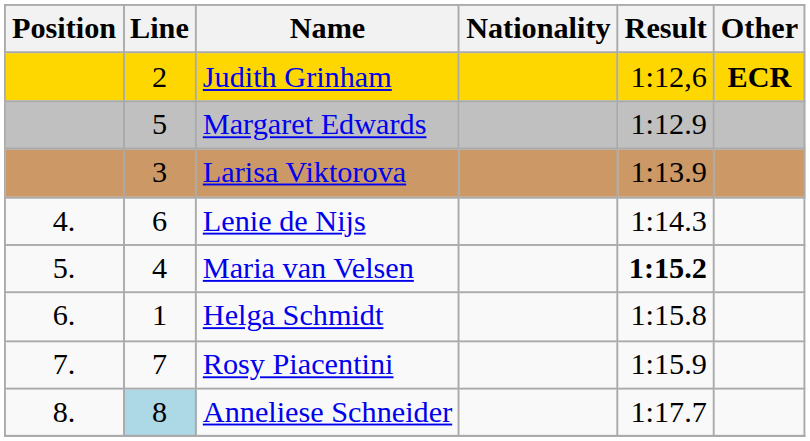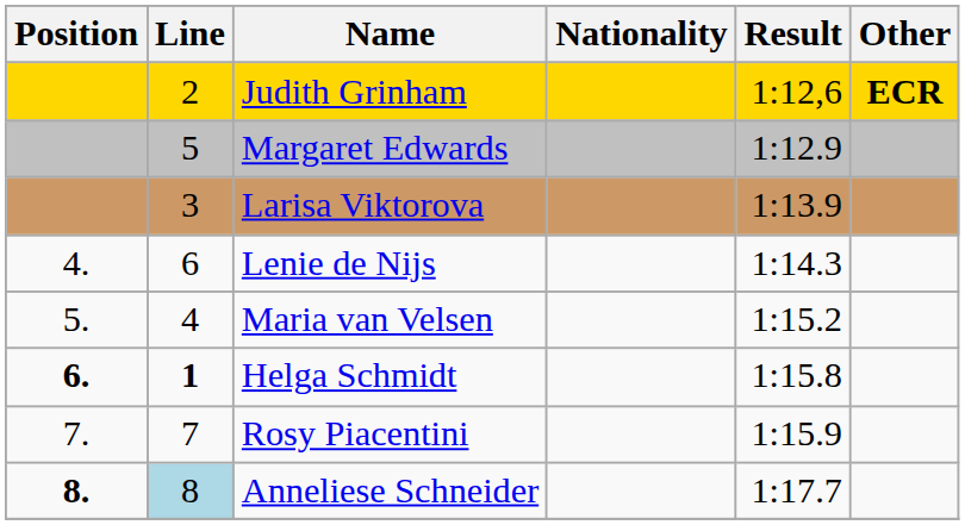Maria van Velsen | Result: bold -> normal
Helga Schmidt | Position: normal -> bold
Helga Schmidt | Line: normal -> bold
Anneliese Schneider | Position: normal -> bold
